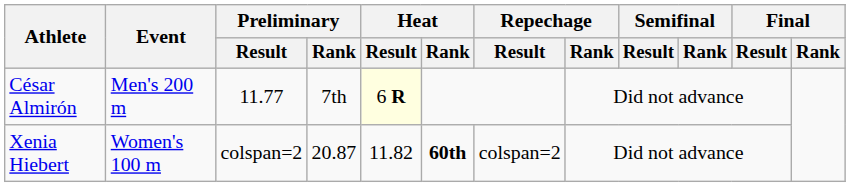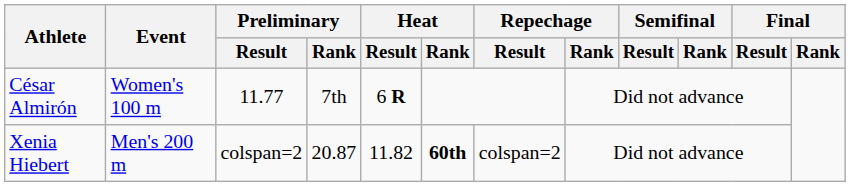César Almirón | Event: Men's 200 m -> Women's 100 m
César Almirón | Heat / Result: lightyellow background -> no background
Xenia Hiebert | Event: Women's 100 m -> Men's 200 m
